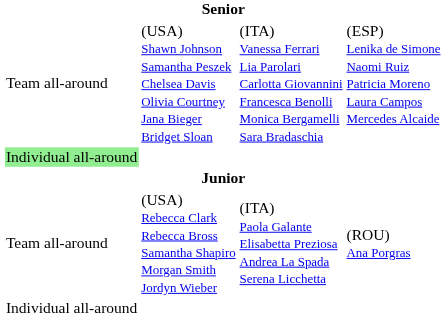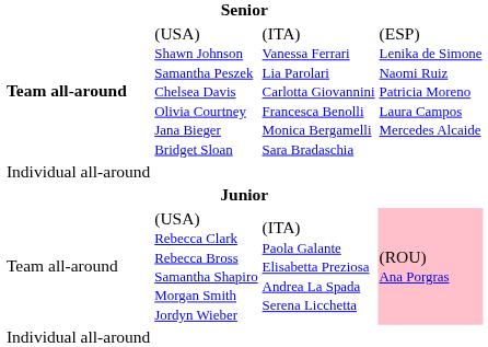row 2 | column 1: normal -> bold
row 3 | column 1: lightgreen background -> no background
row 5 | column 4: no background -> pink background
